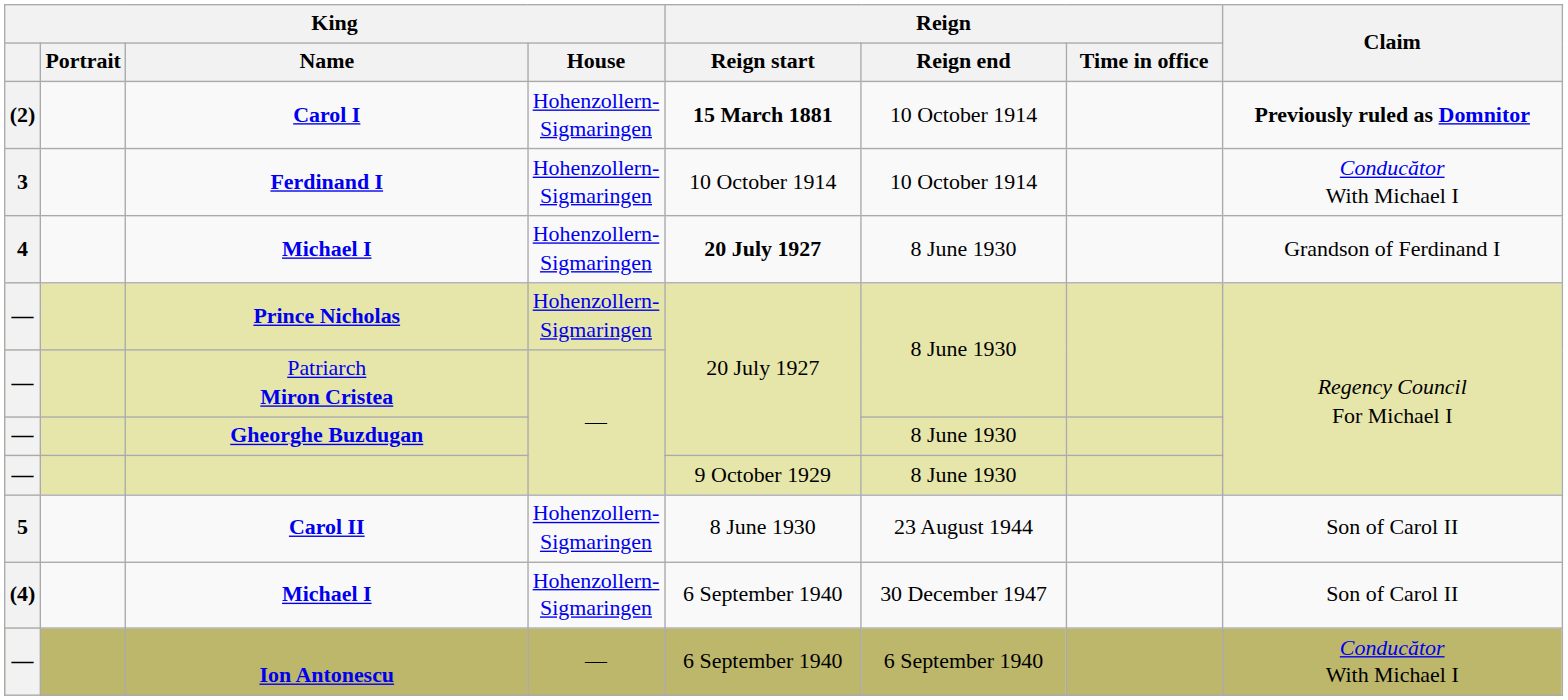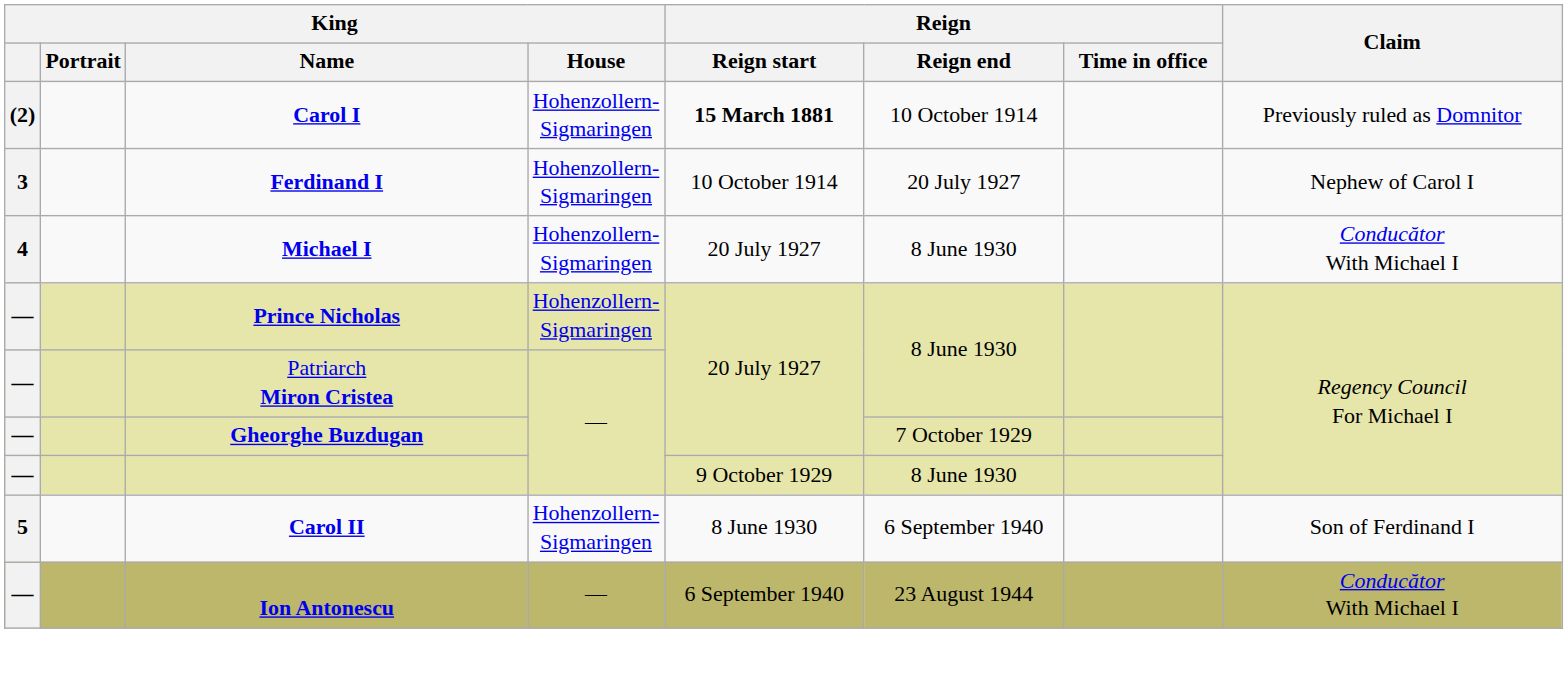Carol I | Claim: bold -> normal
Ferdinand I | Reign / Reign end: 10 October 1914 -> 20 July 1927
Ferdinand I | Claim: Conducător With Michael I -> Nephew of Carol I
4 / Michael I | Reign / Reign start: bold -> normal
4 / Michael I | Claim: Grandson of Ferdinand I -> Conducător With Michael I
Gheorghe Buzdugan | Reign / Reign end: 8 June 1930 -> 7 October 1929
Carol II | Reign / Reign end: 23 August 1944 -> 6 September 1940
Carol II | Claim: Son of Carol II -> Son of Ferdinand I
- row: (4) | Michael I | Hohenzollern-Sigmaringen | 6 September 1940 | 30 December 1947 | Son of Carol II
Ion Antonescu | Reign / Reign end: 6 September 1940 -> 23 August 1944
